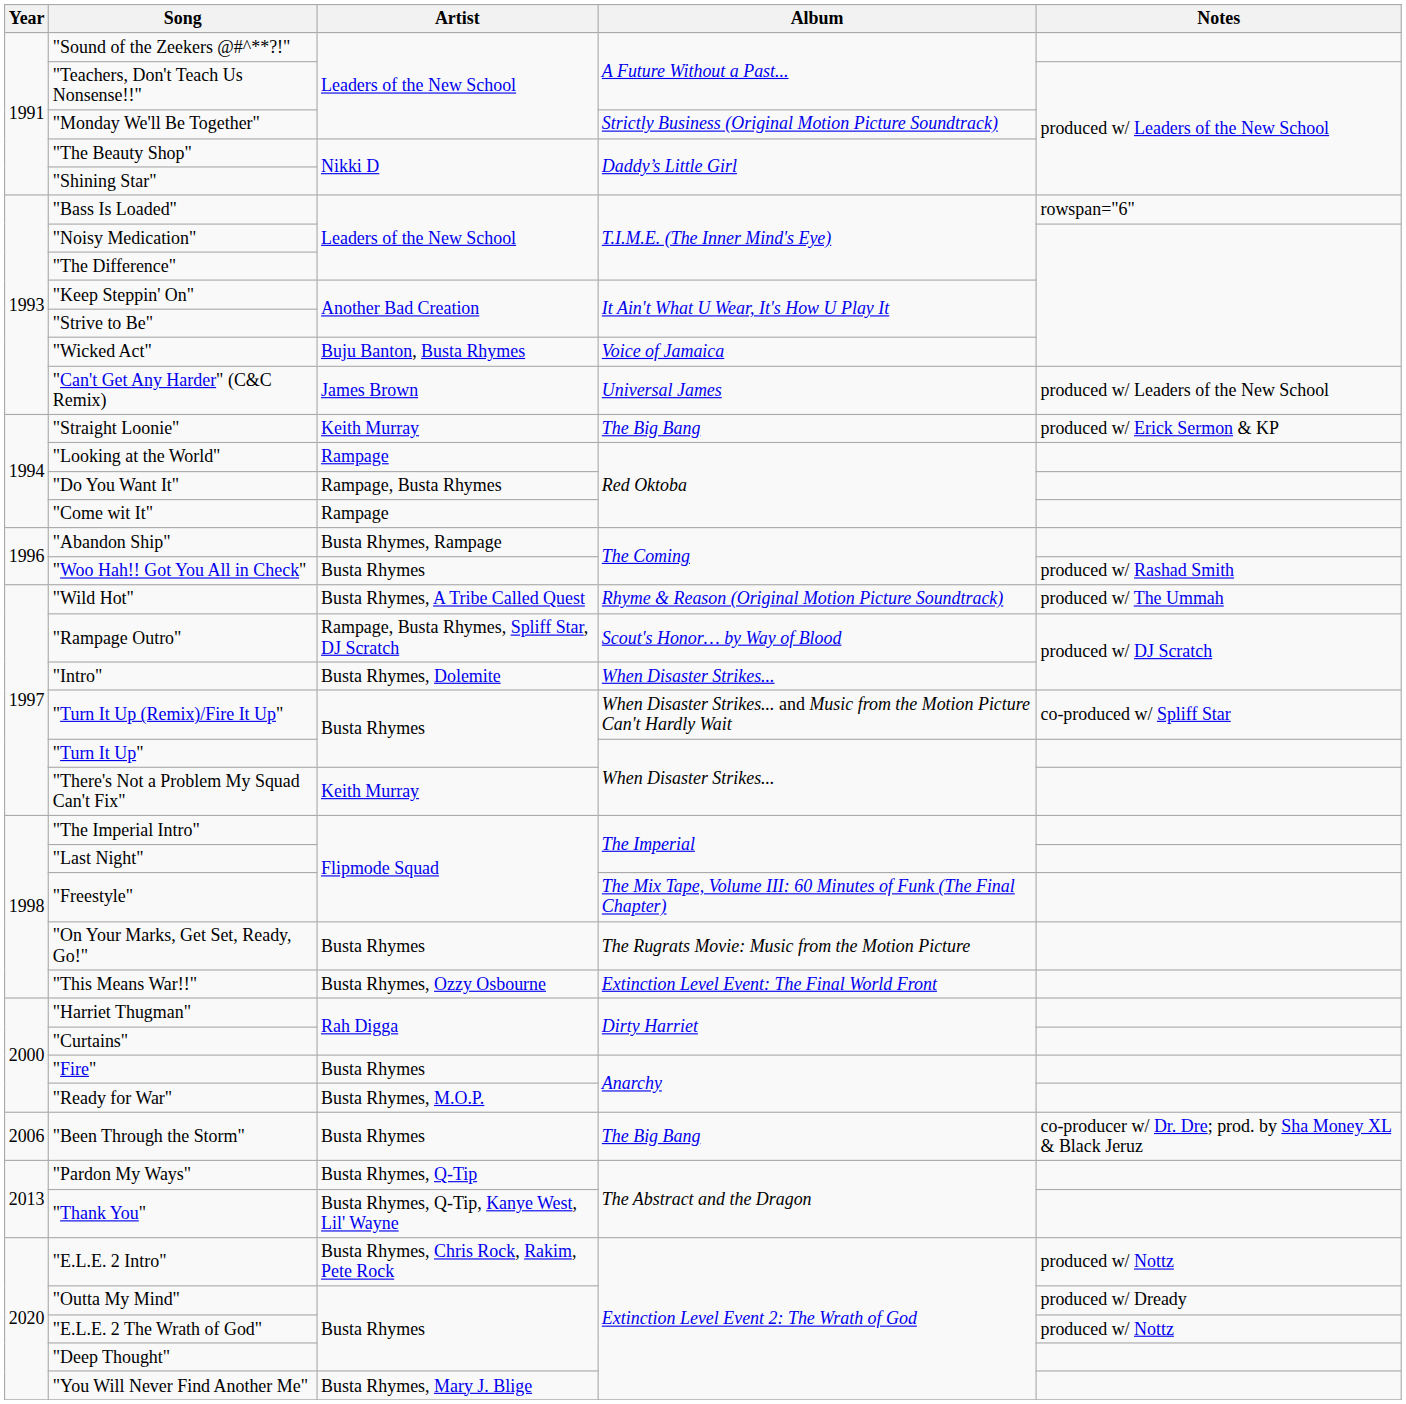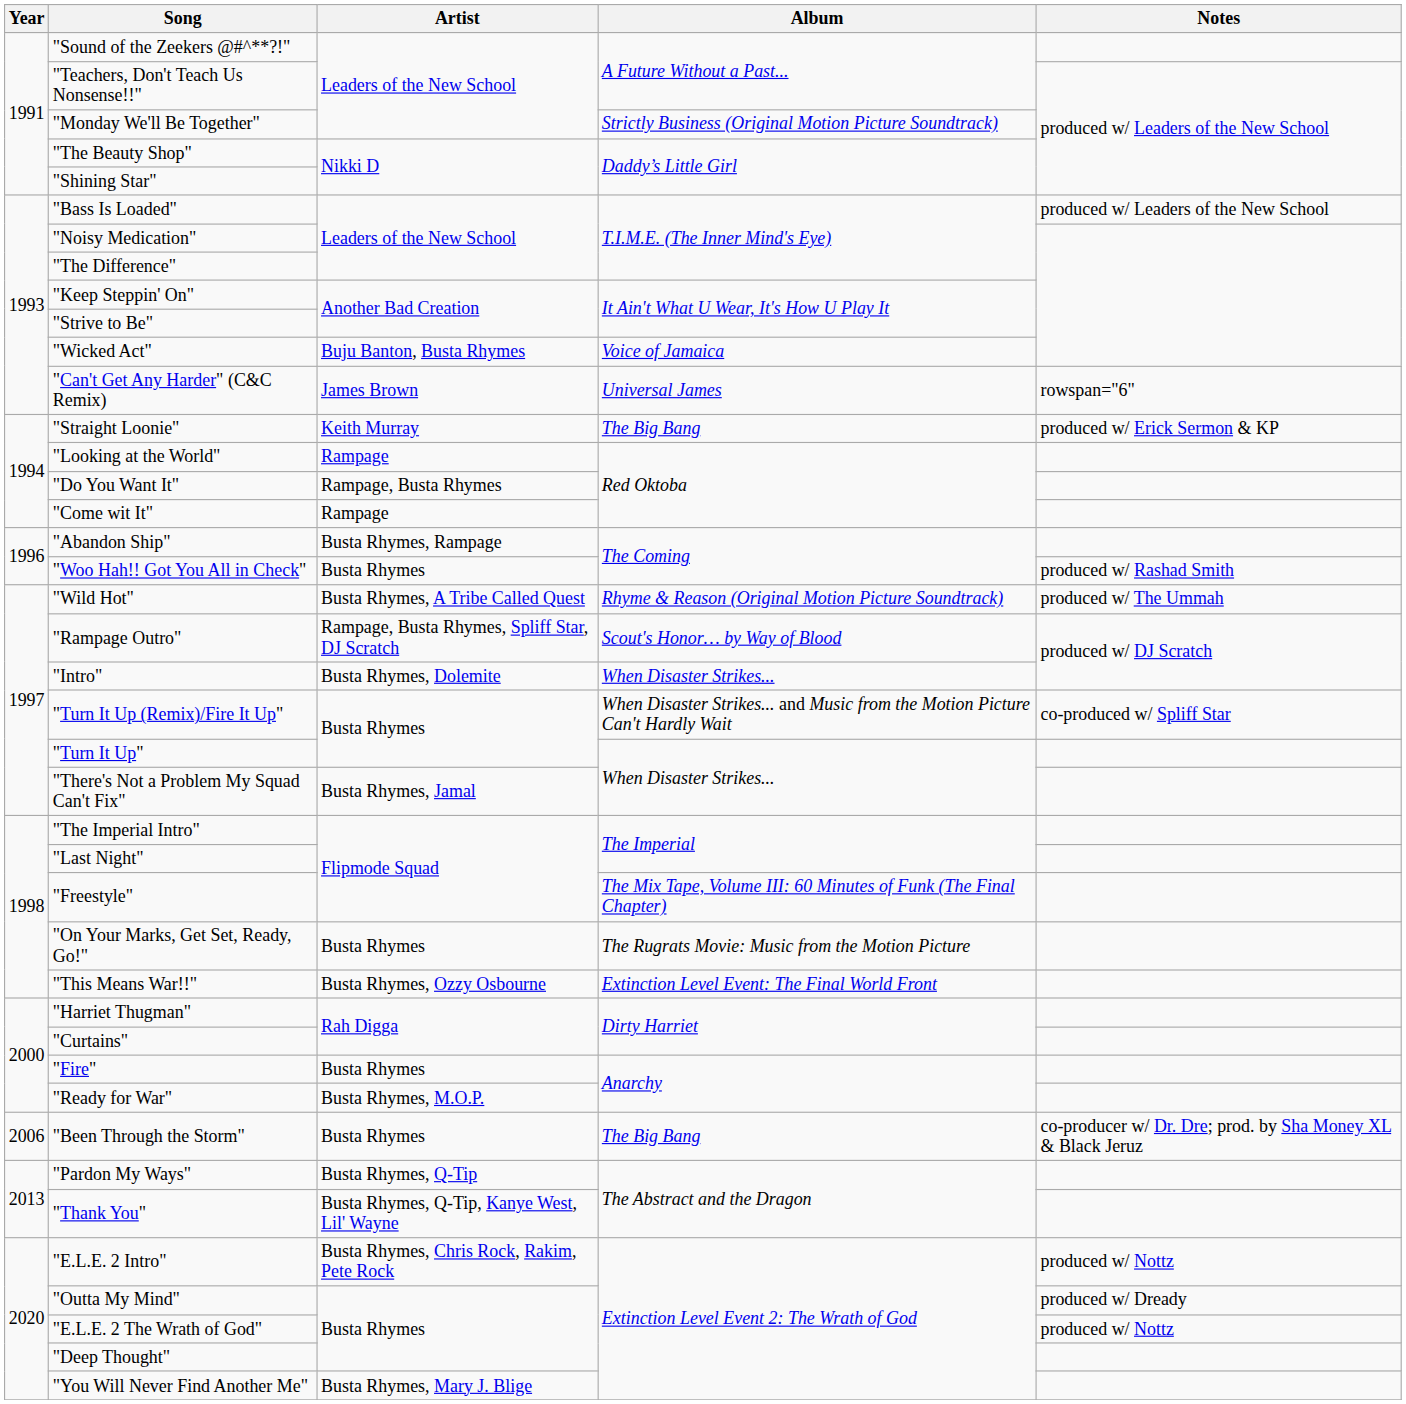"Bass Is Loaded" | Notes: rowspan="6" -> produced w/ Leaders of the New School
"Can't Get Any Harder" (C&C Remix) | Notes: produced w/ Leaders of the New School -> rowspan="6"
"There's Not a Problem My Squad Can't Fix" | Artist: Keith Murray -> Busta Rhymes, Jamal
